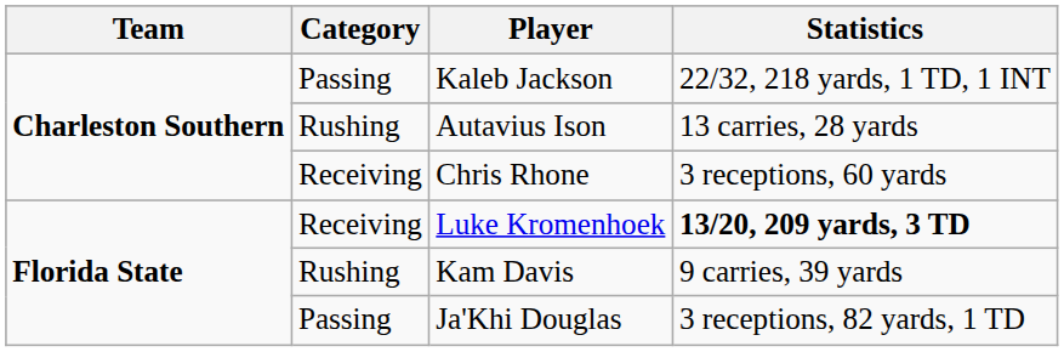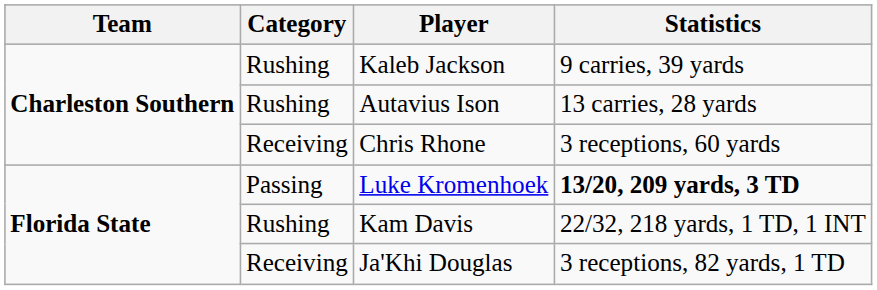Kaleb Jackson | Category: Passing -> Rushing
Kaleb Jackson | Statistics: 22/32, 218 yards, 1 TD, 1 INT -> 9 carries, 39 yards
Luke Kromenhoek | Category: Receiving -> Passing
Kam Davis | Statistics: 9 carries, 39 yards -> 22/32, 218 yards, 1 TD, 1 INT
Ja'Khi Douglas | Category: Passing -> Receiving
